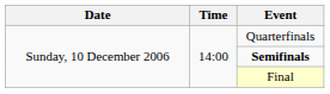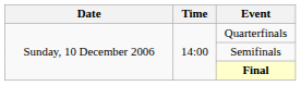Semifinals | Event: bold -> normal
Final | Event: normal -> bold
